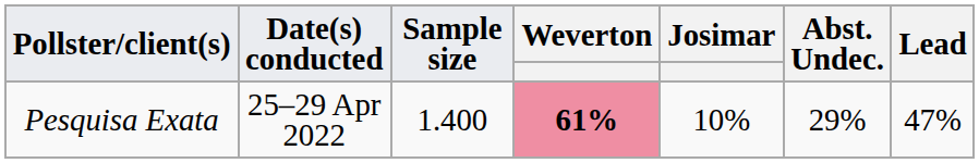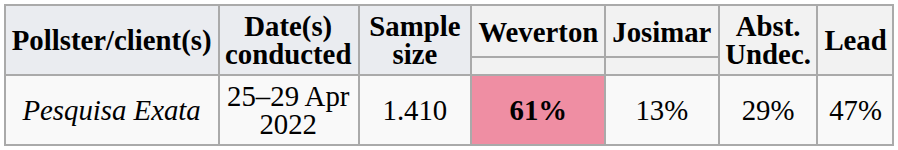Pesquisa Exata | Sample size: 1.400 -> 1.410
Pesquisa Exata | Josimar: 10% -> 13%
